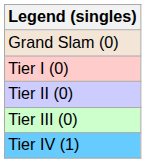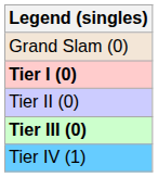row 3 | column 1: normal -> bold
row 5 | column 1: normal -> bold
